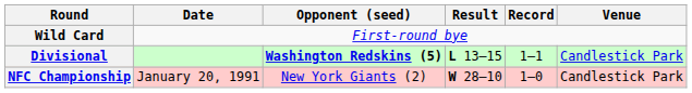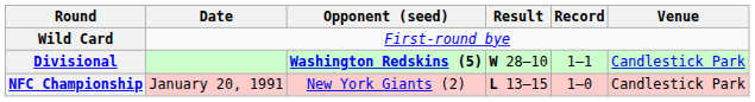Divisional | Result: L 13–15 -> W 28–10
NFC Championship | Result: W 28–10 -> L 13–15
